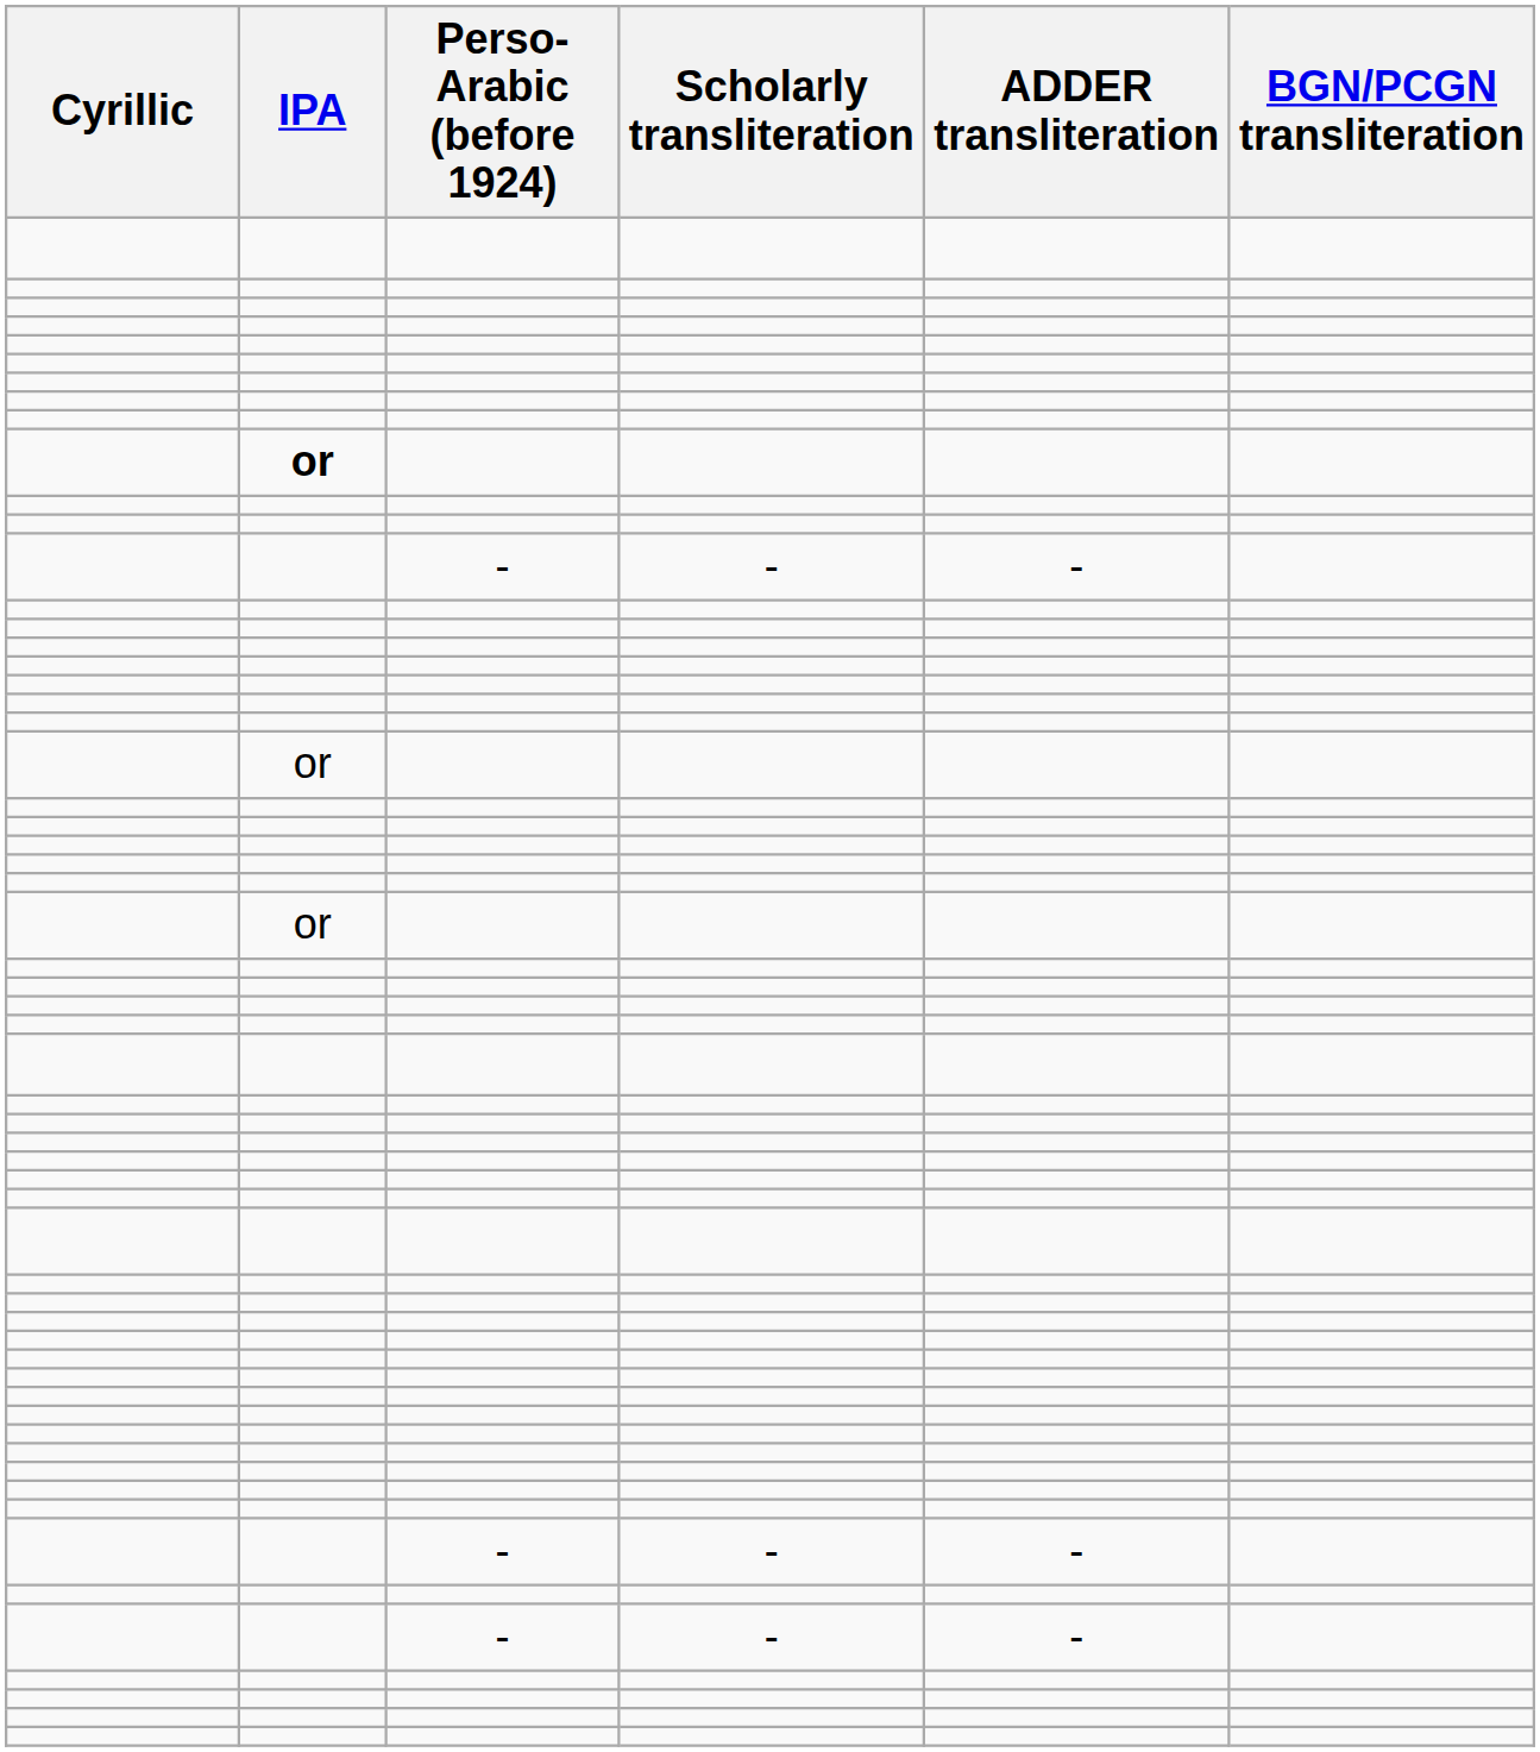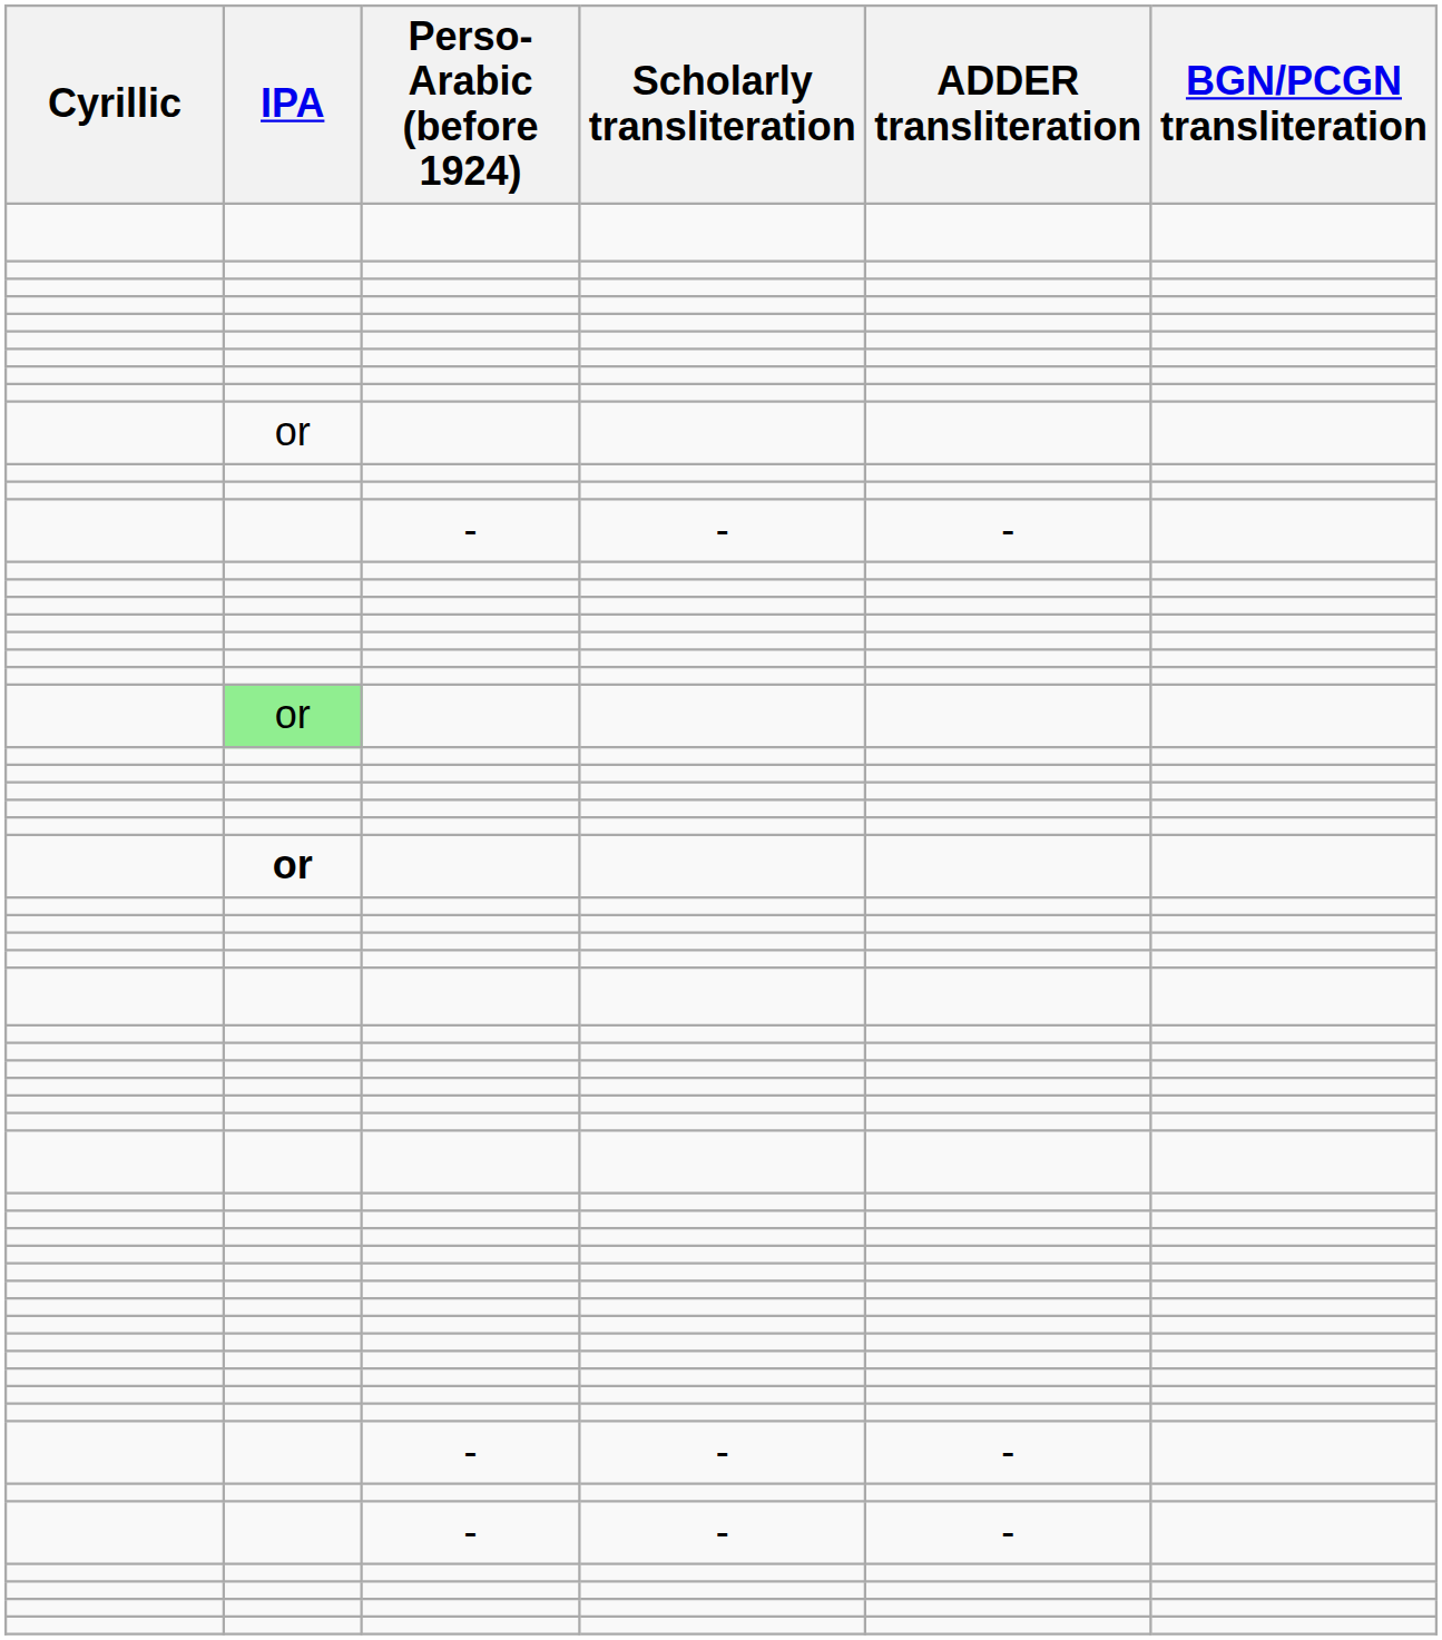row 11 | IPA: bold -> normal
row 22 | IPA: no background -> lightgreen background
row 28 | IPA: normal -> bold
